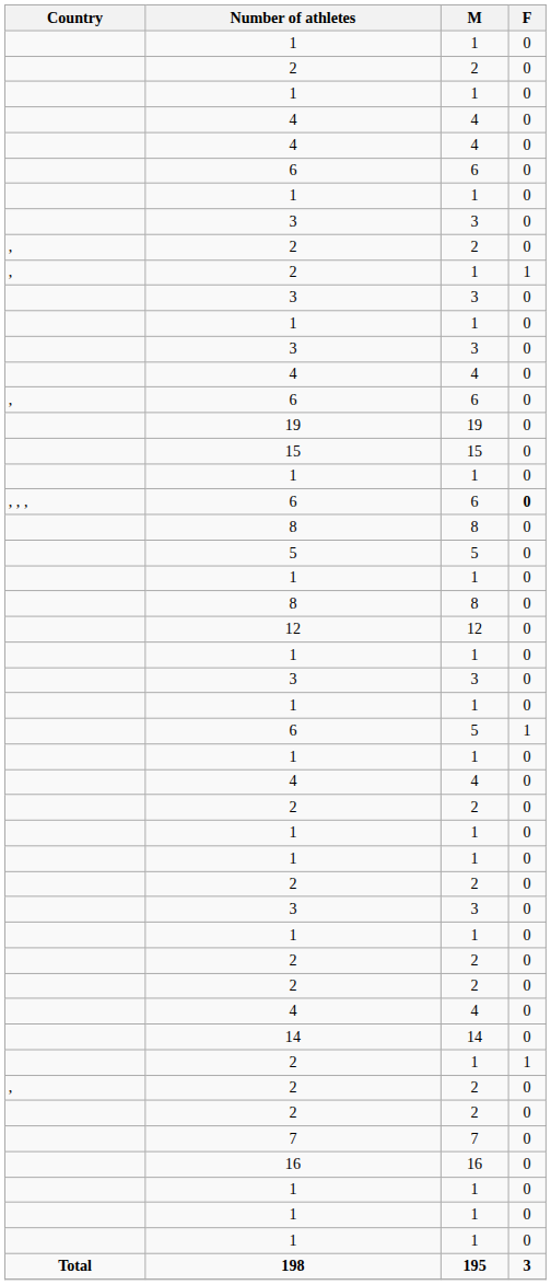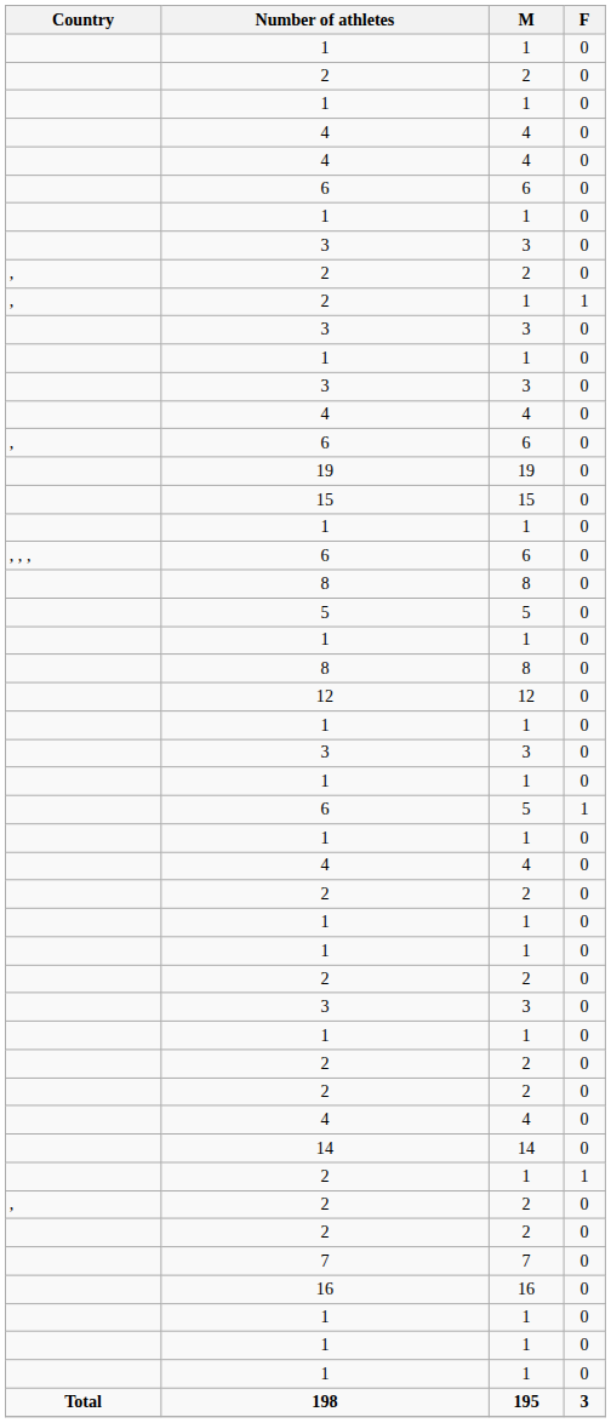, , , / 6 | F: bold -> normal
